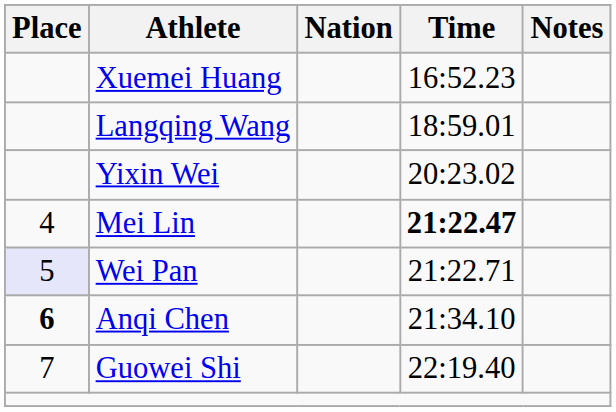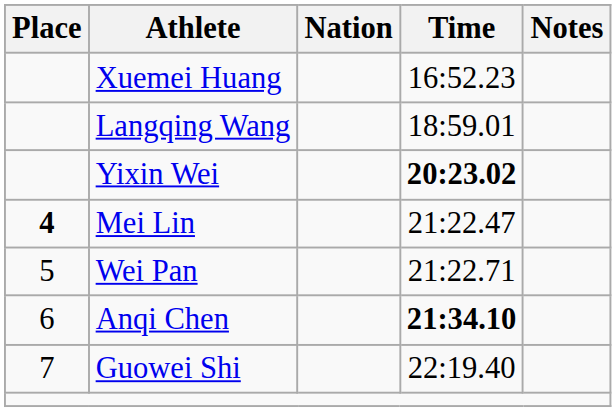Yixin Wei | Time: normal -> bold
Mei Lin | Place: normal -> bold
Mei Lin | Time: bold -> normal
Wei Pan | Place: lavender background -> no background
Anqi Chen | Place: bold -> normal
Anqi Chen | Time: normal -> bold
